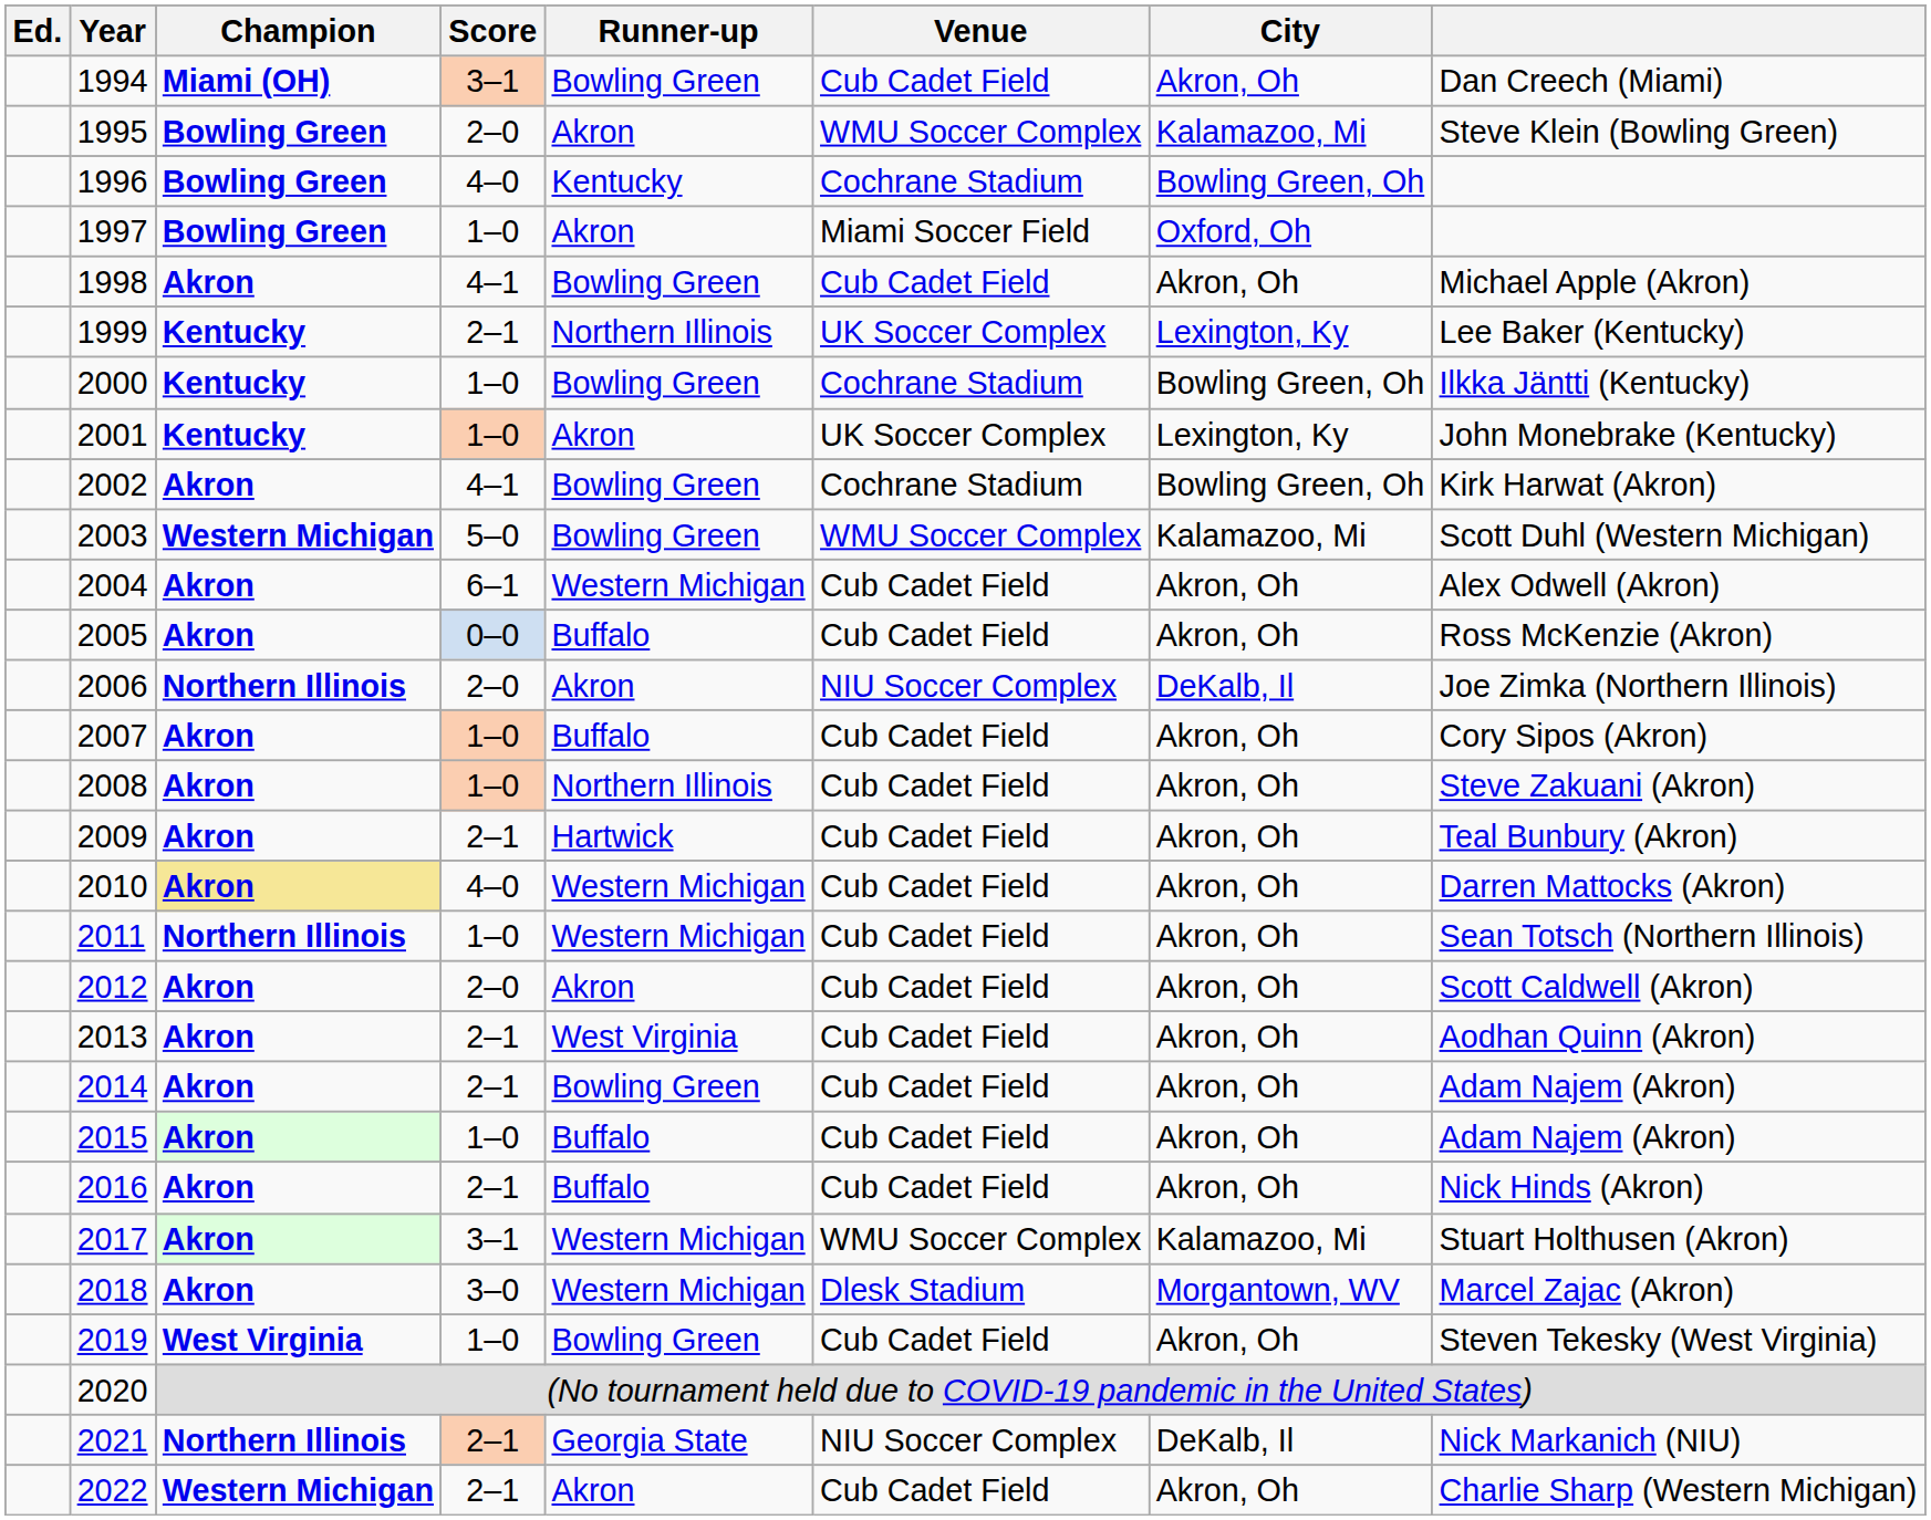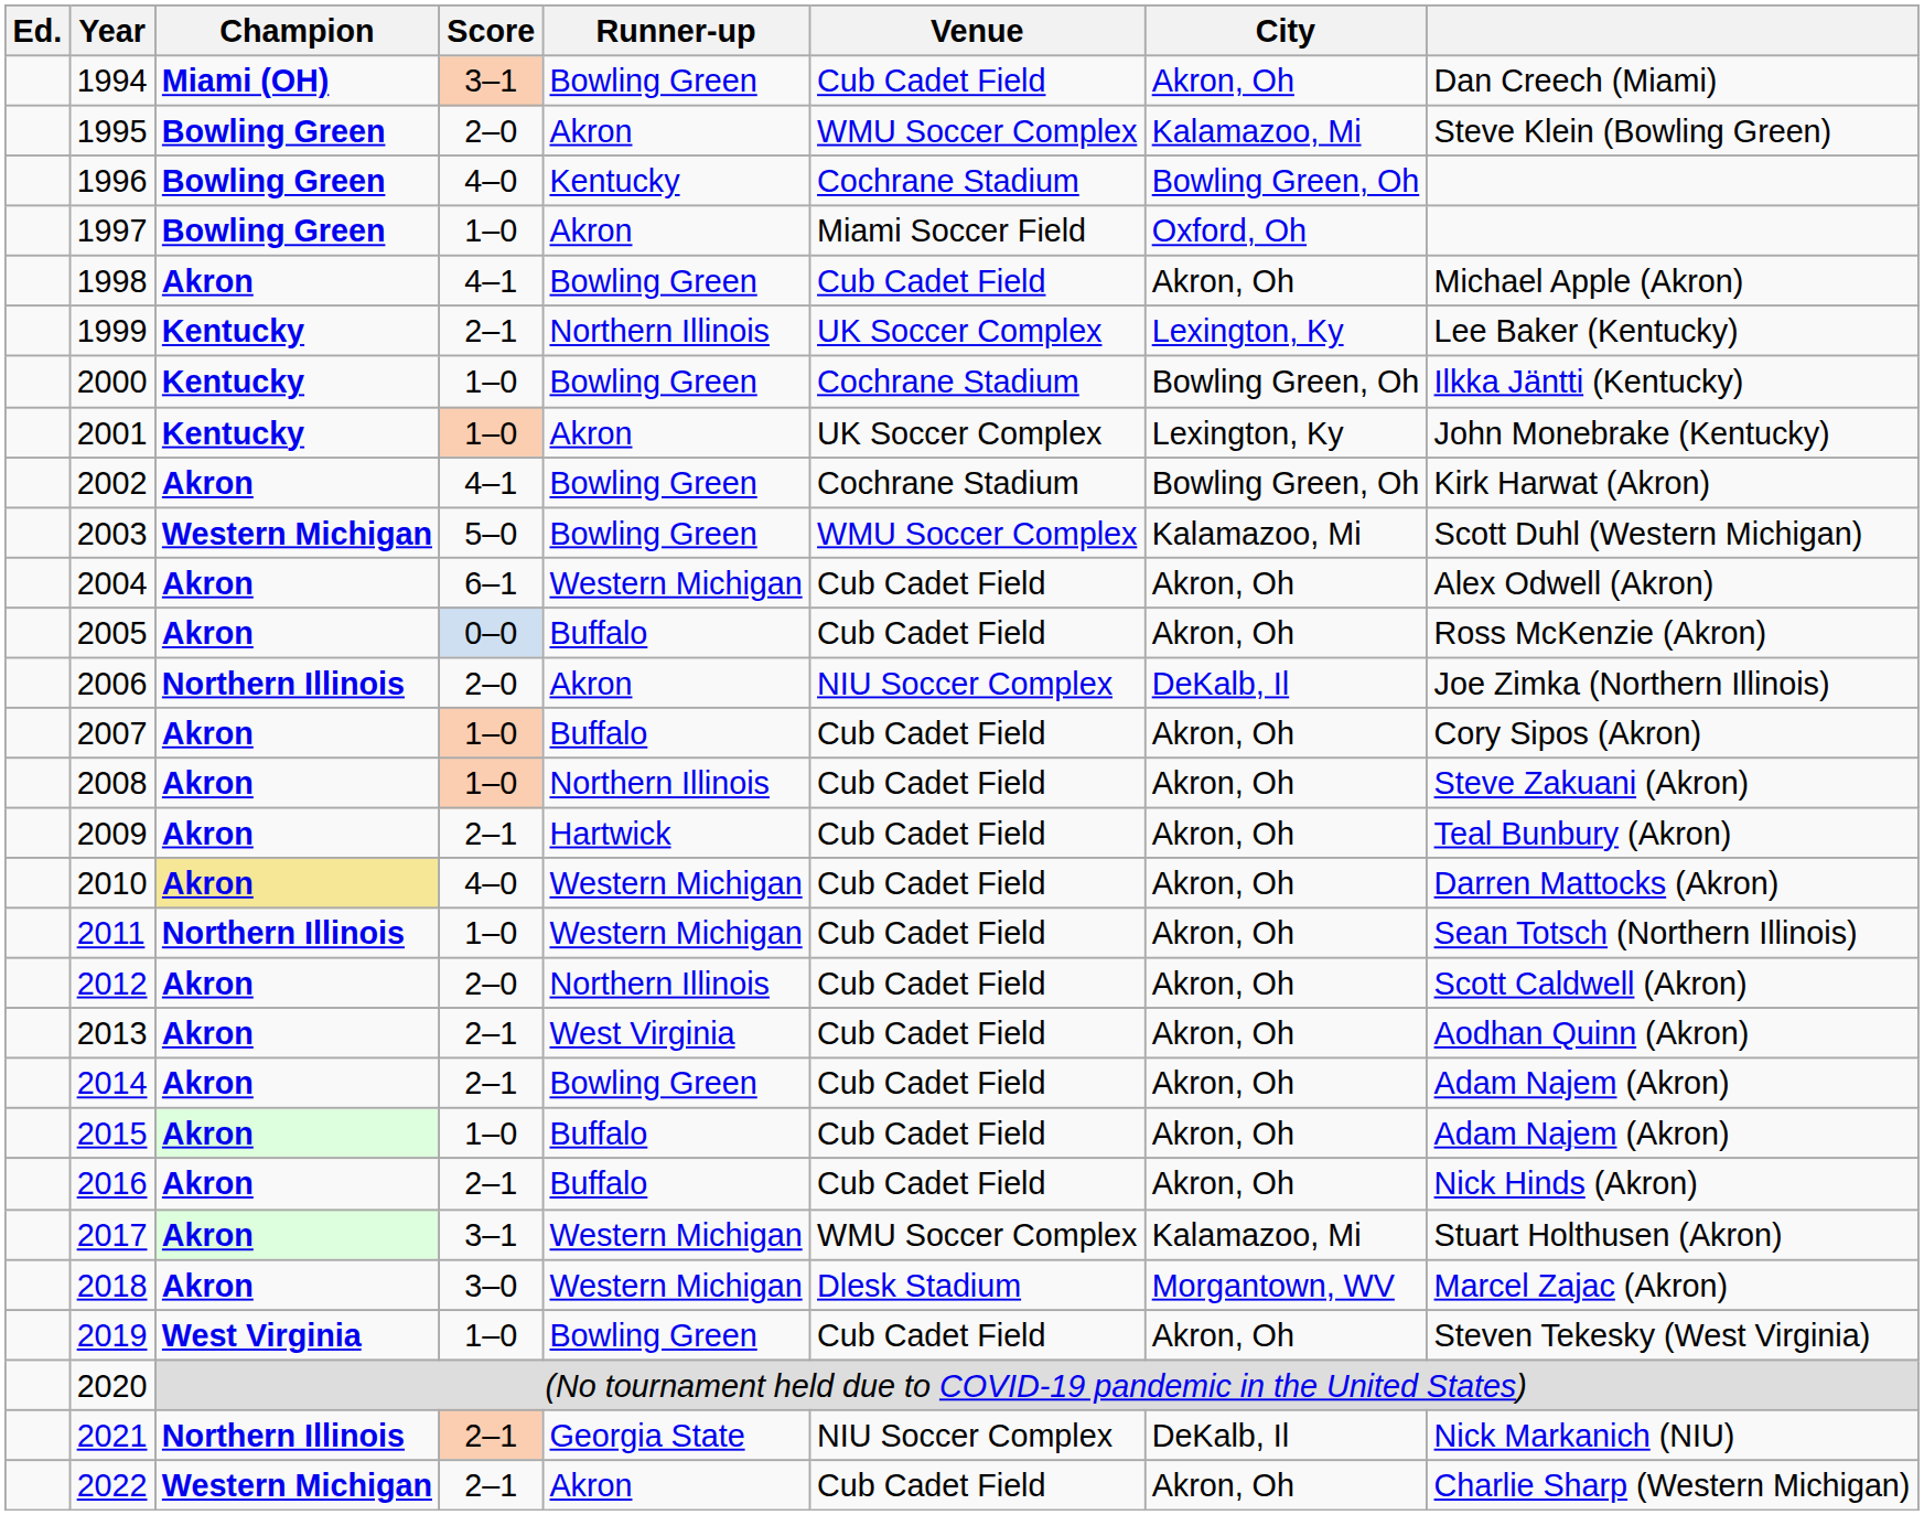2012 | Runner-up: Akron -> Northern Illinois
